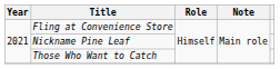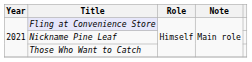Fling at Convenience Store | Title: no background -> lavender background
